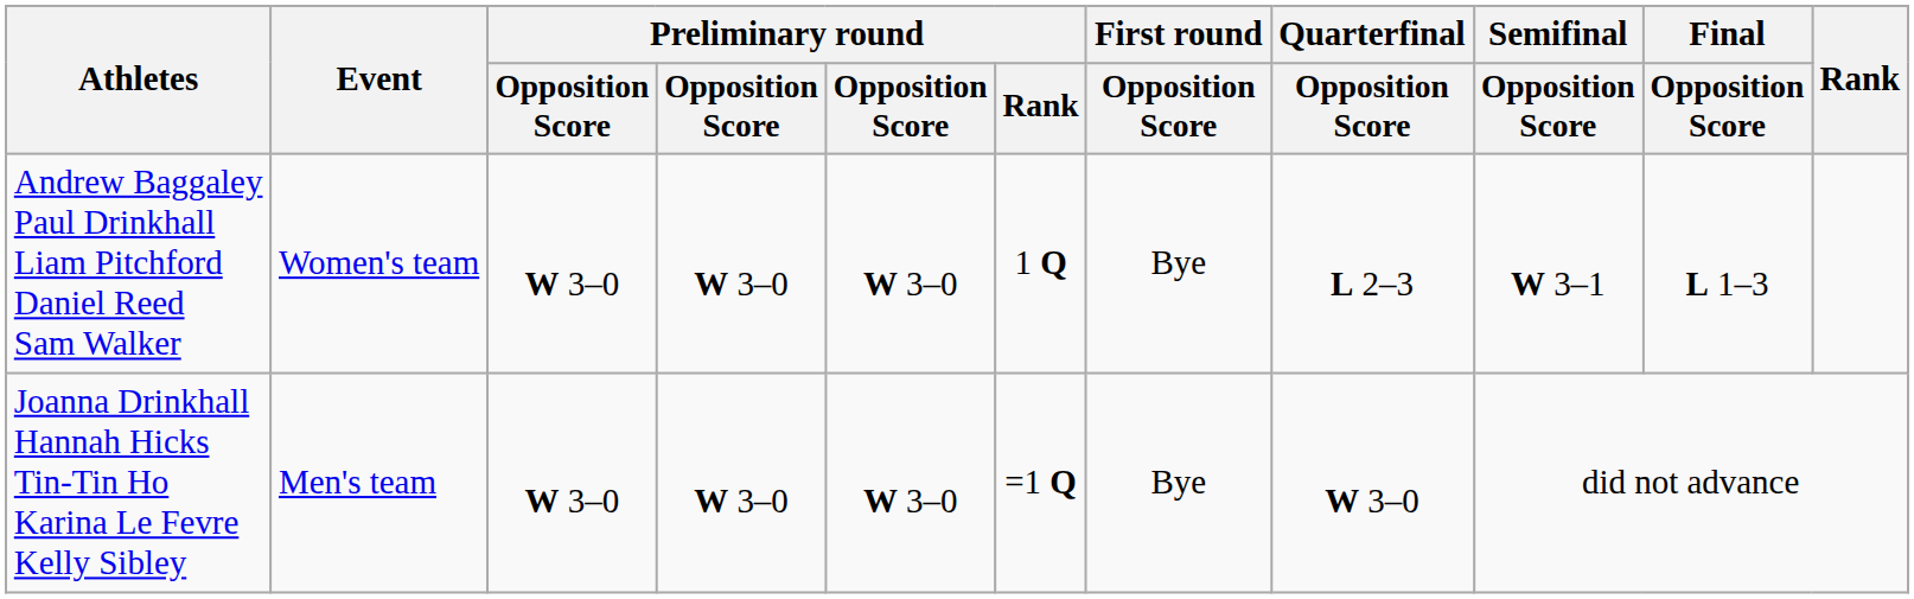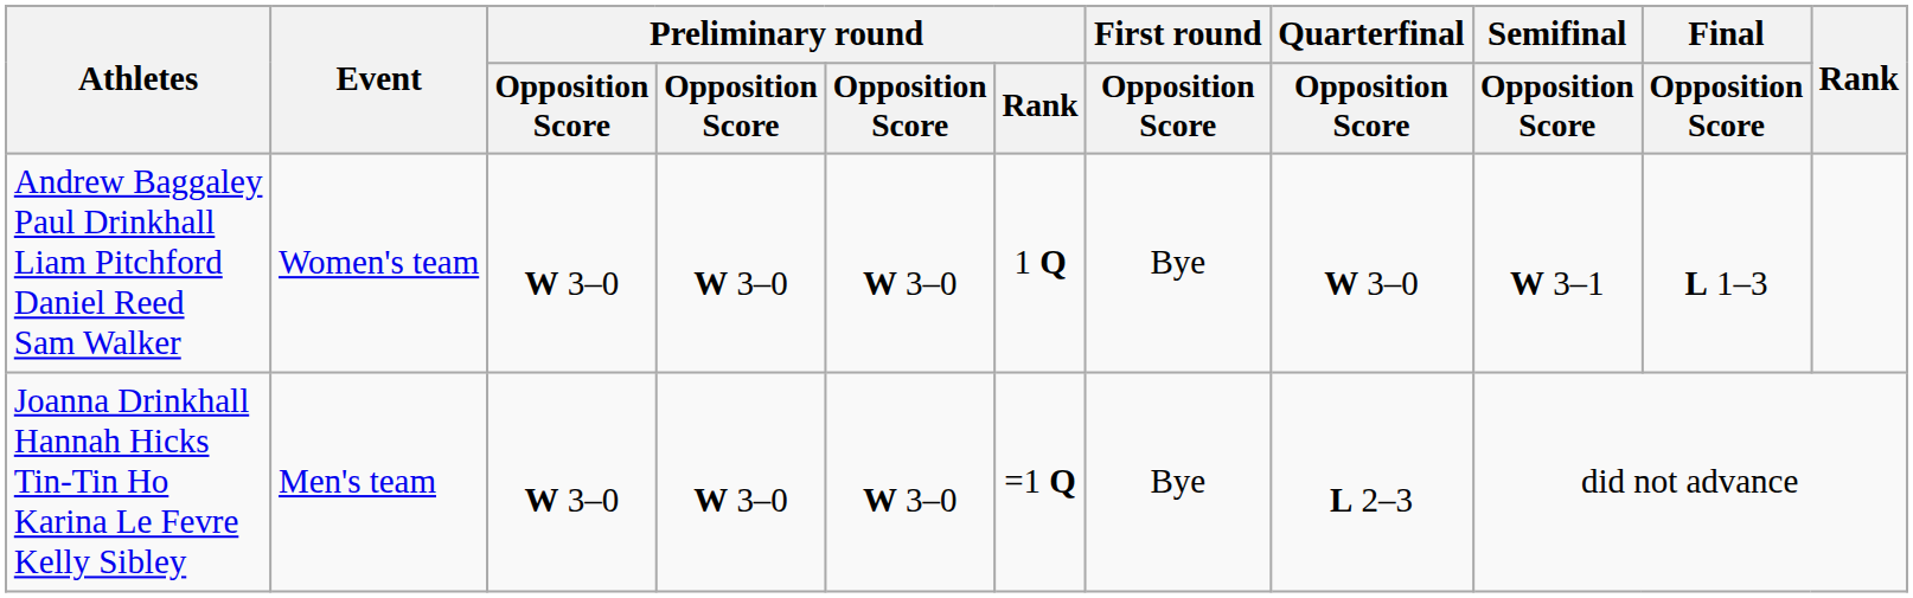row 3 | Quarterfinal / Opposition Score: L 2–3 -> W 3–0
row 4 | Quarterfinal / Opposition Score: W 3–0 -> L 2–3
